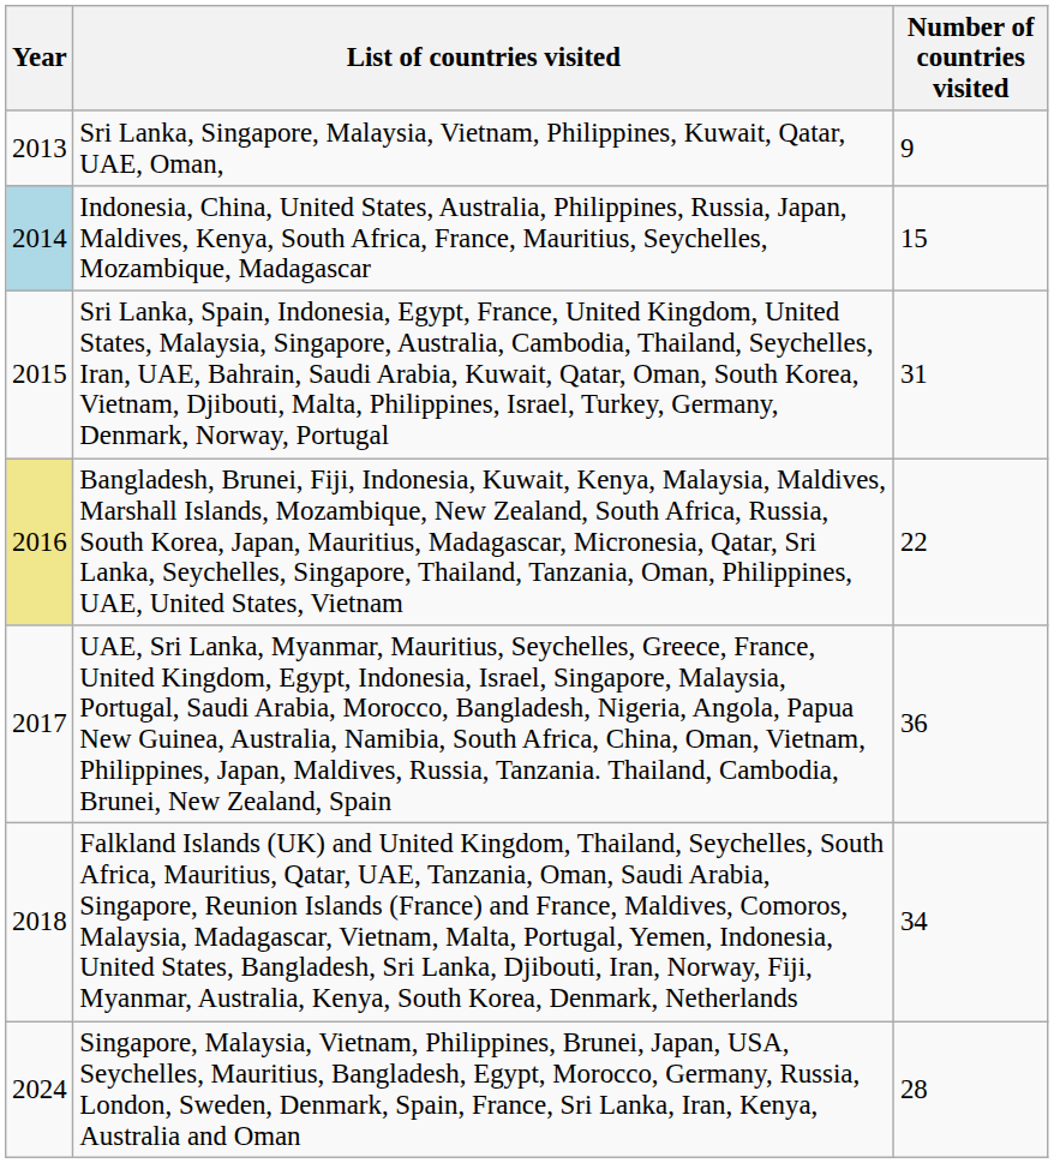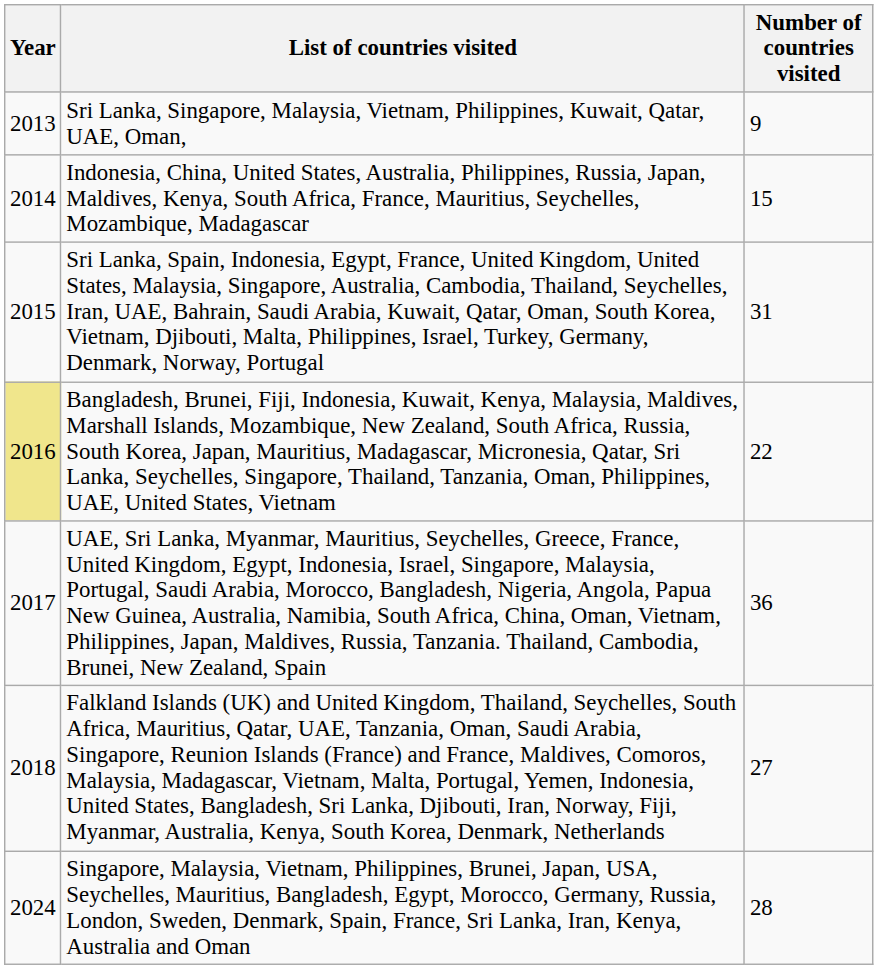row 3 | Year: lightblue background -> no background
row 7 | Number of countries visited: 34 -> 27
